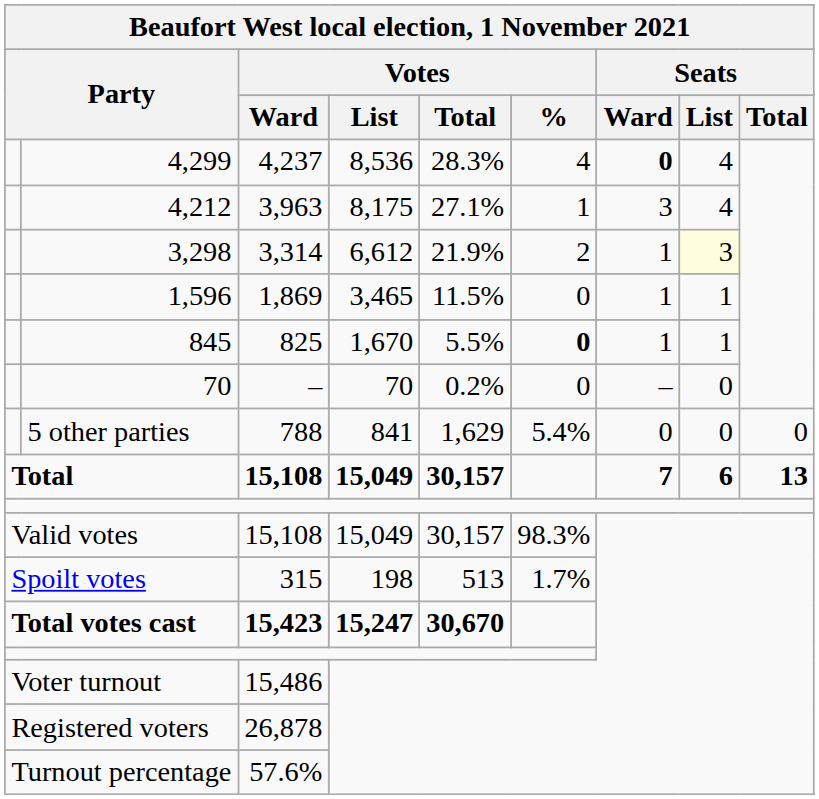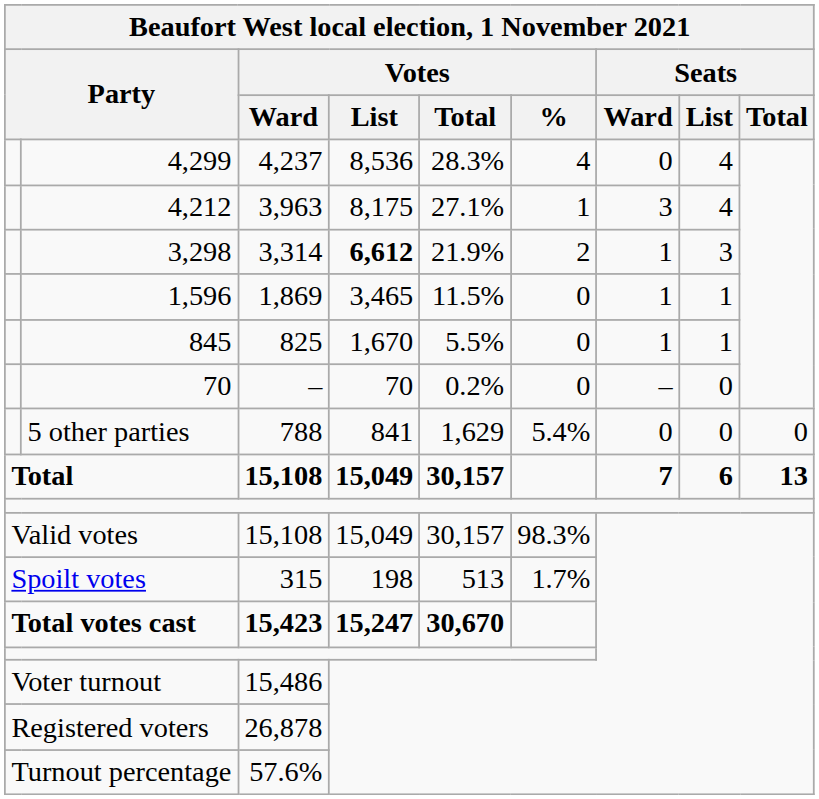4,299 | Seats / Ward: bold -> normal
3,298 | Votes / List: normal -> bold
3,298 | Seats / List: lightyellow background -> no background
845 | Votes / %: bold -> normal
